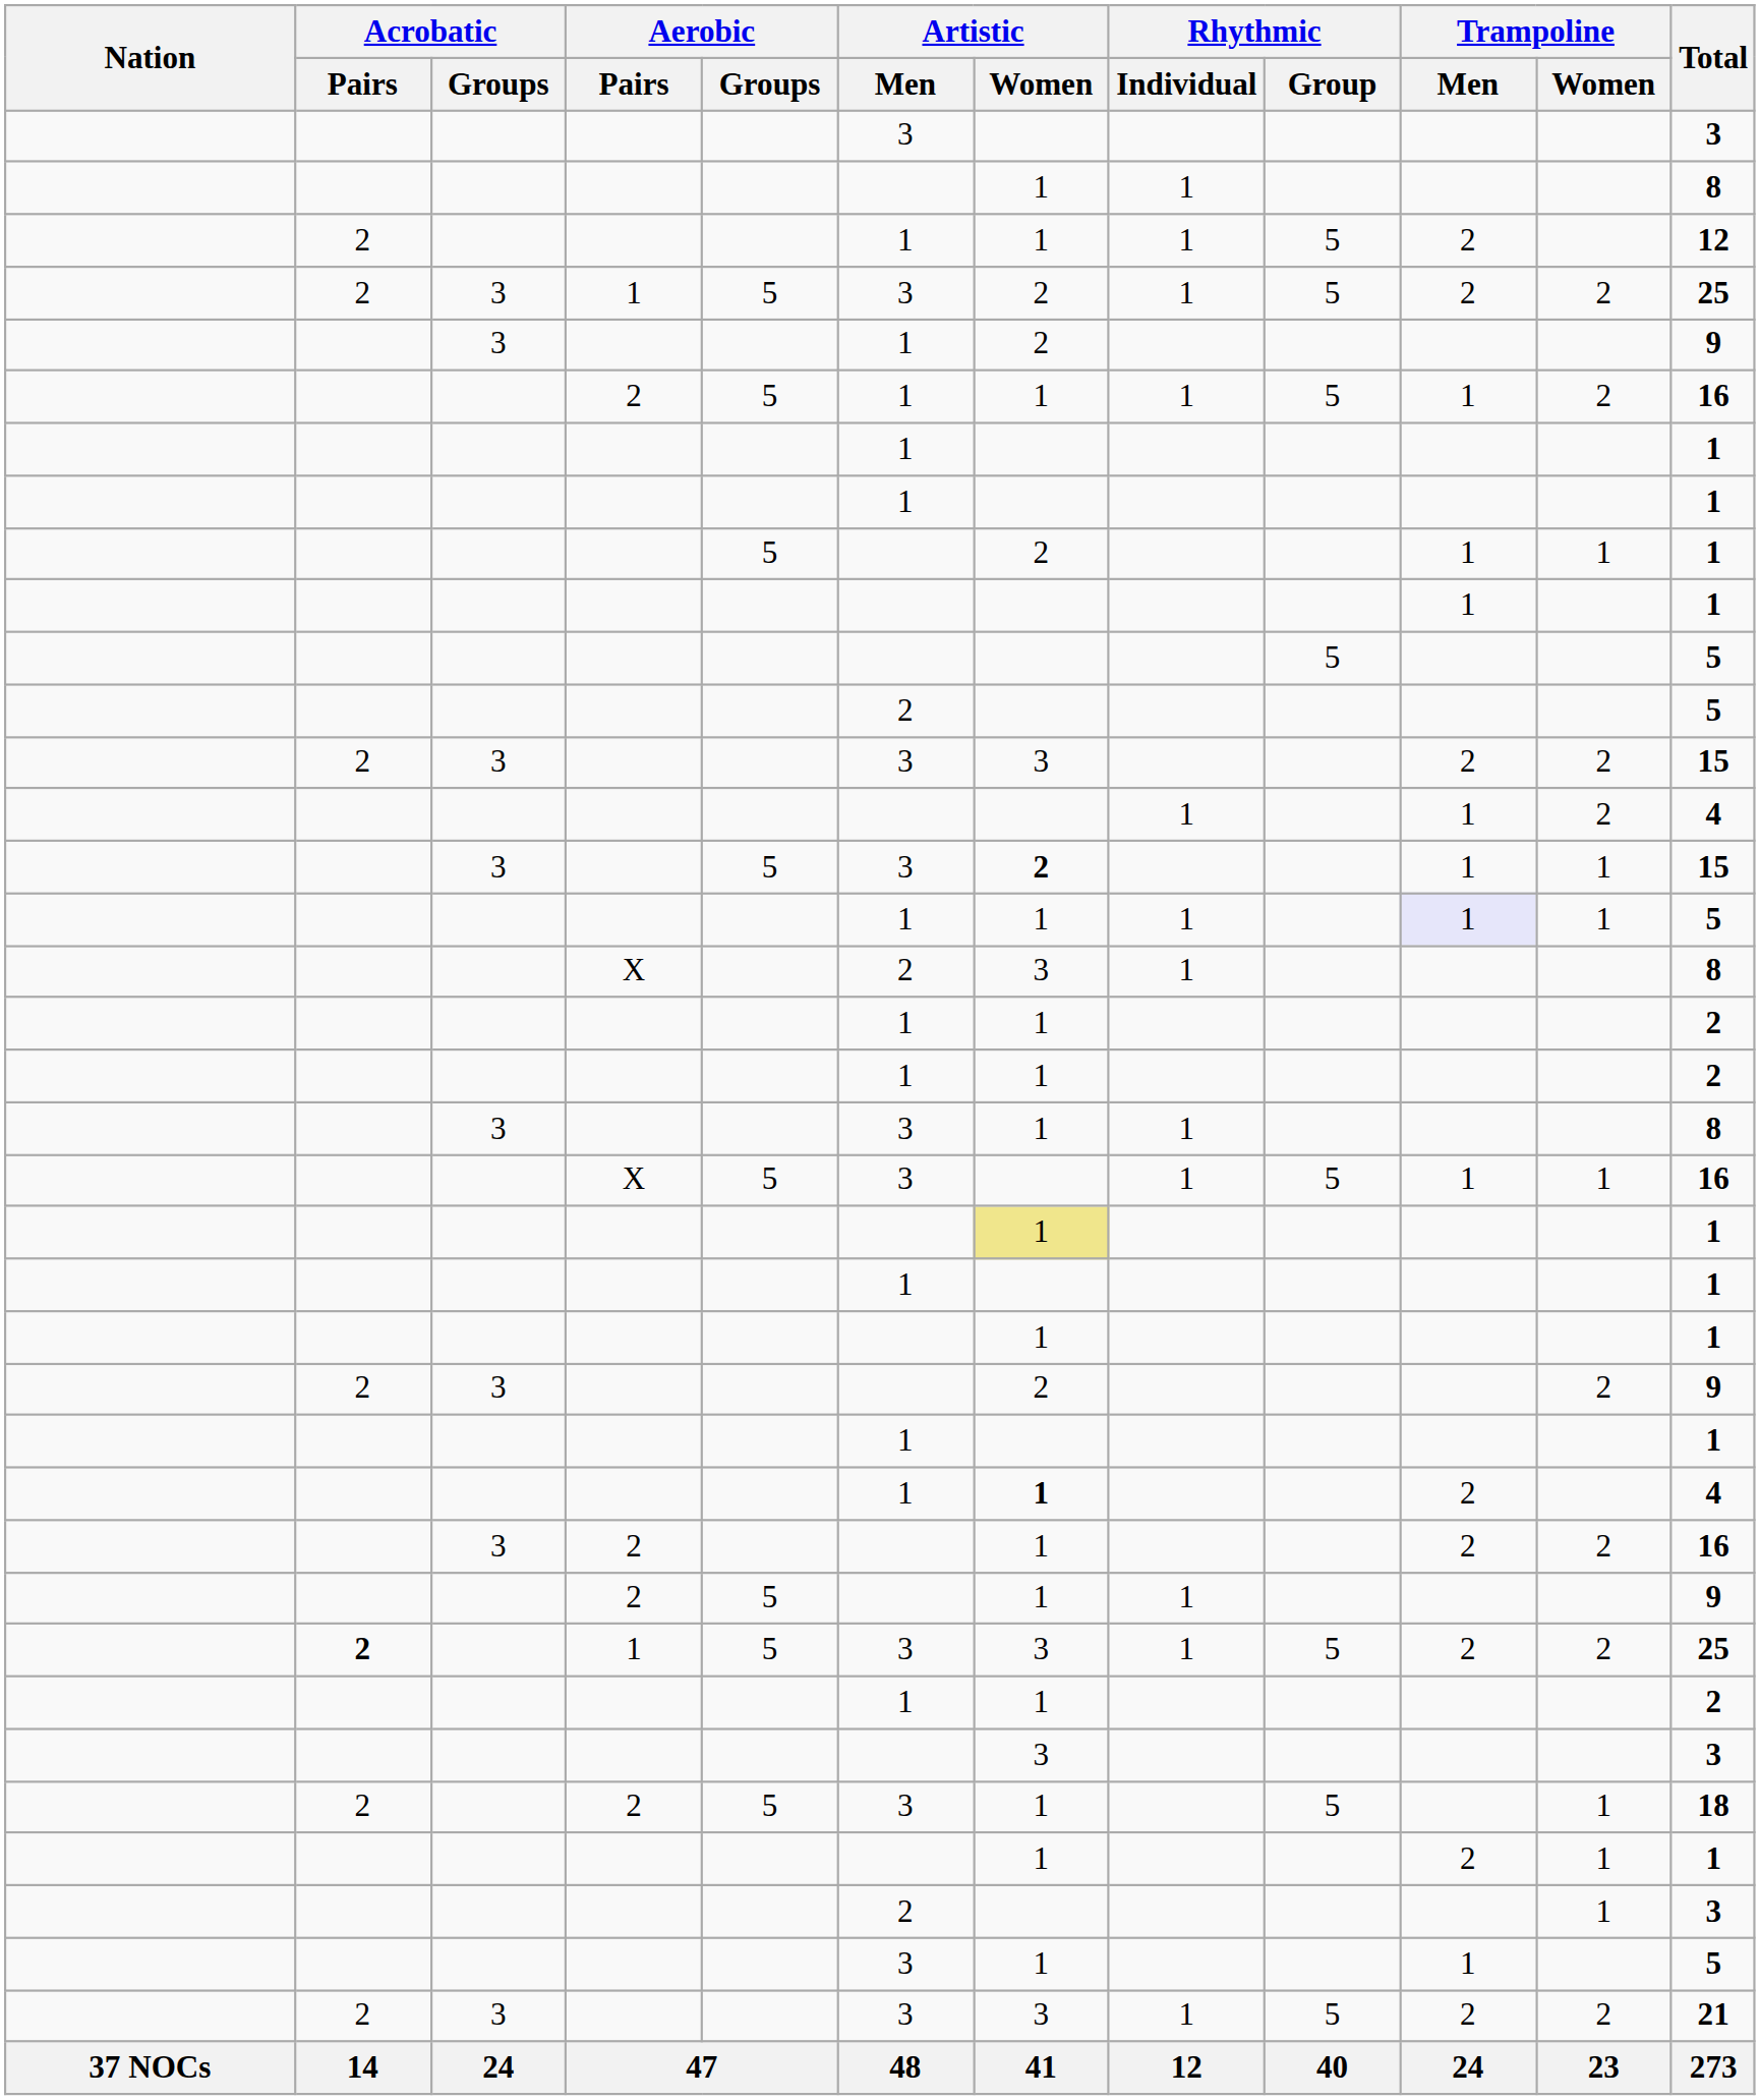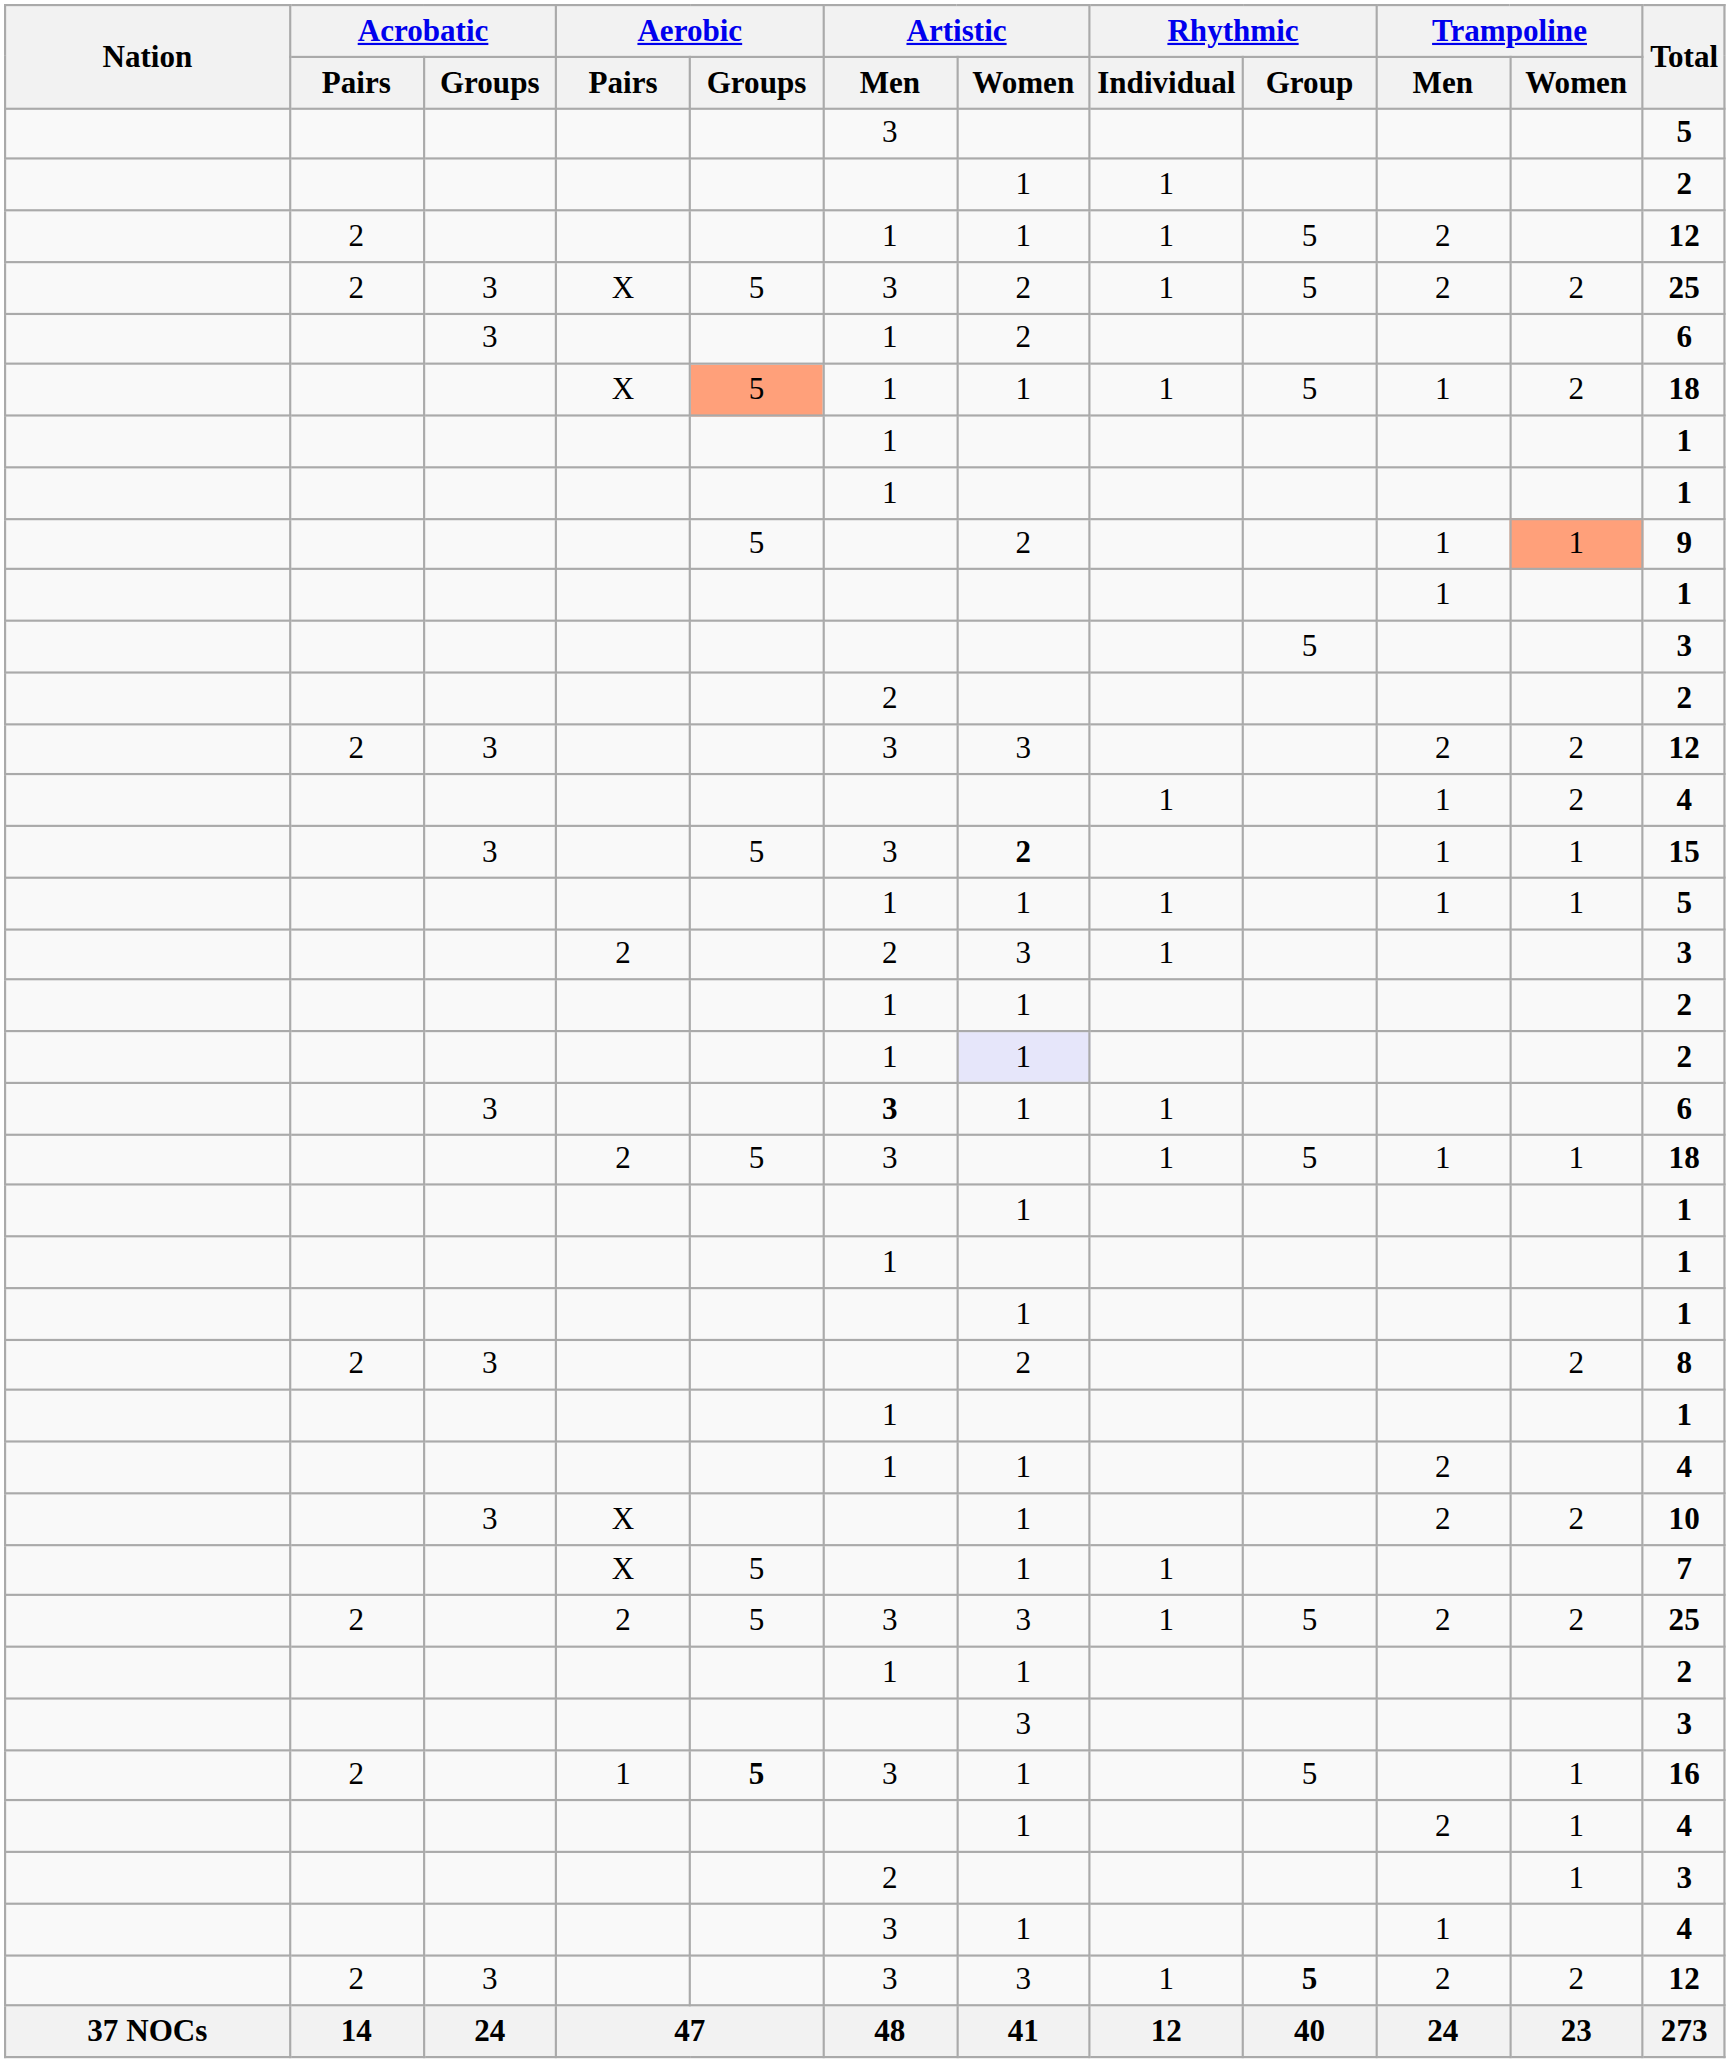row 3 | Total: 3 -> 5
row 4 | Total: 8 -> 2
row 6 | Aerobic / Pairs: 1 -> X
row 7 | Total: 9 -> 6
row 8 | Aerobic / Pairs: 2 -> X
row 8 | Aerobic / Groups: no background -> lightsalmon background
row 8 | Total: 16 -> 18
row 11 | Trampoline / Women: no background -> lightsalmon background
row 11 | Total: 1 -> 9
row 13 | Total: 5 -> 3
row 14 | Total: 5 -> 2
row 15 | Total: 15 -> 12
row 18 | Trampoline / Men: lavender background -> no background
row 19 | Aerobic / Pairs: X -> 2
row 19 | Total: 8 -> 3
row 21 | Artistic / Women: no background -> lavender background
row 22 | Artistic / Men: normal -> bold
row 22 | Total: 8 -> 6
row 23 | Aerobic / Pairs: X -> 2
row 23 | Total: 16 -> 18
row 24 | Artistic / Women: khaki background -> no background
row 27 | Total: 9 -> 8
row 29 | Artistic / Women: bold -> normal
row 30 | Aerobic / Pairs: 2 -> X
row 30 | Total: 16 -> 10
row 31 | Aerobic / Pairs: 2 -> X
row 31 | Total: 9 -> 7
row 32 | Acrobatic / Pairs: bold -> normal
row 32 | Aerobic / Pairs: 1 -> 2
row 35 | Aerobic / Pairs: 2 -> 1
row 35 | Aerobic / Groups: normal -> bold
row 35 | Total: 18 -> 16
row 36 | Total: 1 -> 4
row 38 | Total: 5 -> 4
row 39 | Rhythmic / Group: normal -> bold
row 39 | Total: 21 -> 12
